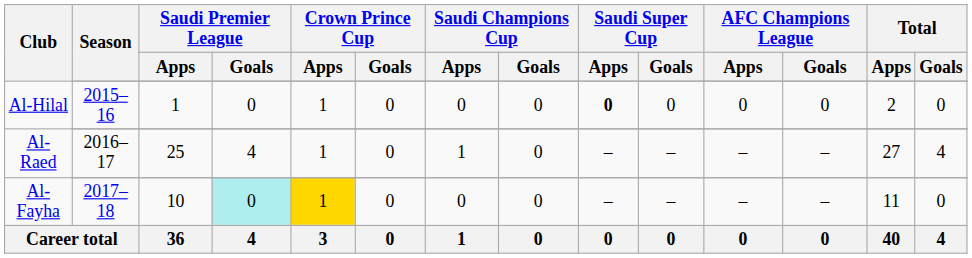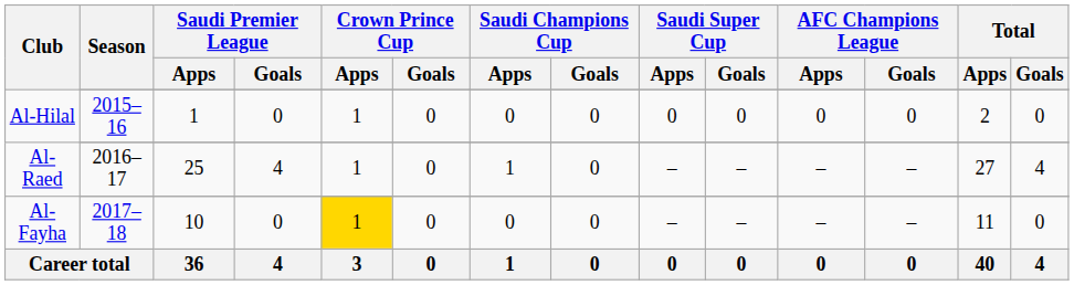2015–16 | Saudi Super Cup / Apps: bold -> normal
2017–18 | Saudi Premier League / Goals: paleturquoise background -> no background
